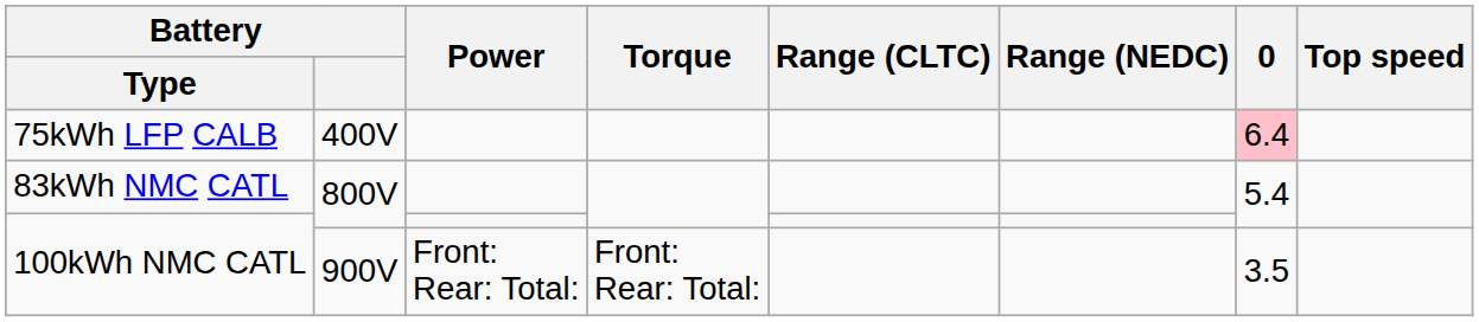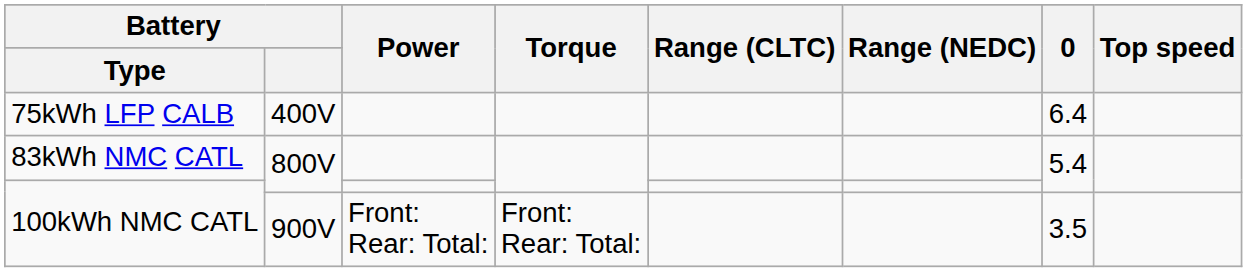75kWh LFP CALB | 0: pink background -> no background
